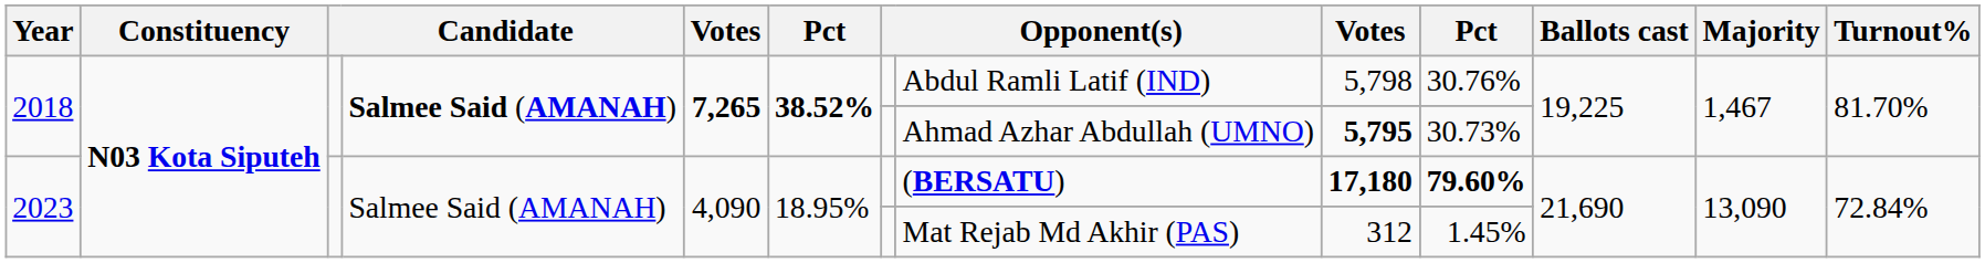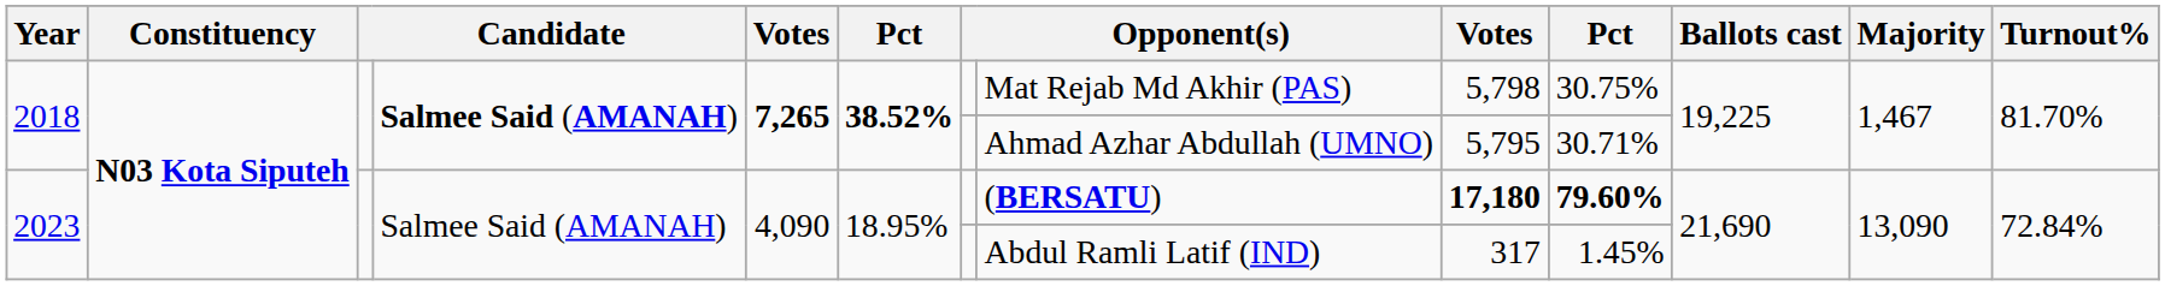row 2 | column 8: Abdul Ramli Latif (IND) -> Mat Rejab Md Akhir (PAS)
row 2 | column 10: 30.76% -> 30.75%
row 3 | column 9: bold -> normal
row 3 | column 10: 30.73% -> 30.71%
row 5 | column 8: Mat Rejab Md Akhir (PAS) -> Abdul Ramli Latif (IND)
row 5 | column 9: 312 -> 317
